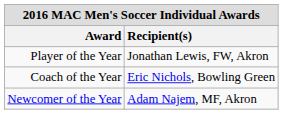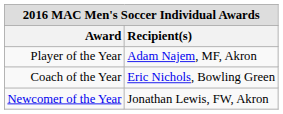Player of the Year | Recipient(s): Jonathan Lewis, FW, Akron -> Adam Najem, MF, Akron
Newcomer of the Year | Recipient(s): Adam Najem, MF, Akron -> Jonathan Lewis, FW, Akron
